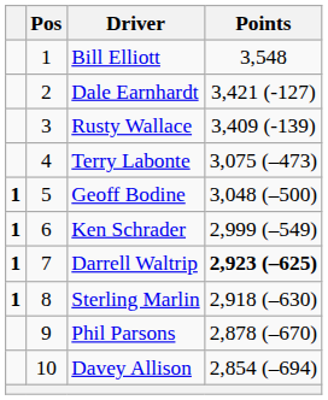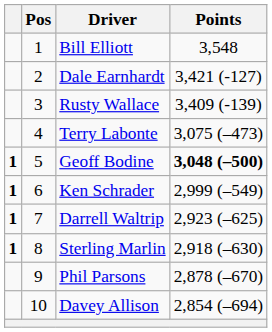Geoff Bodine | Points: normal -> bold
Darrell Waltrip | Points: bold -> normal
